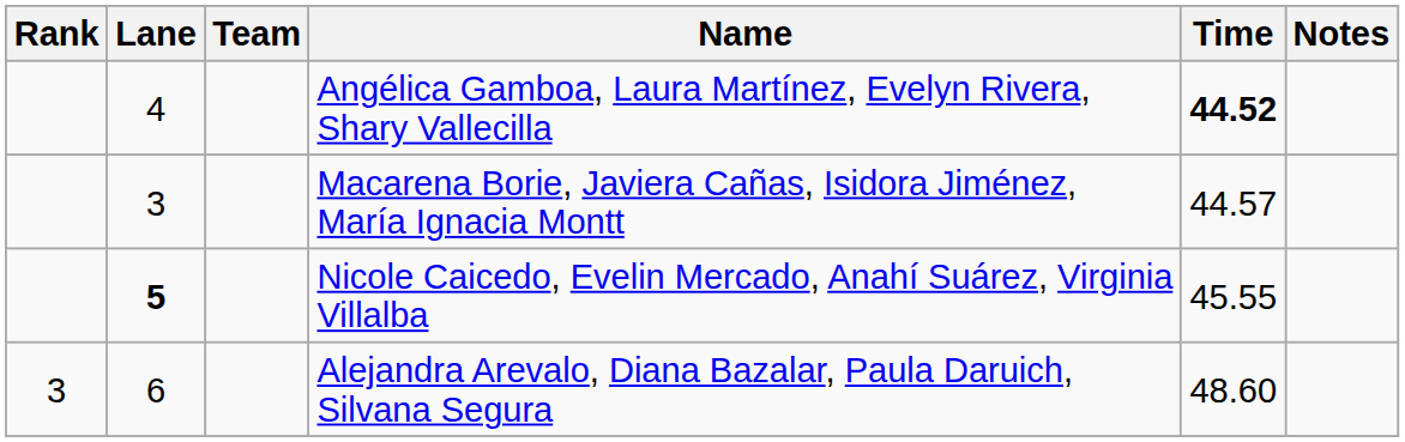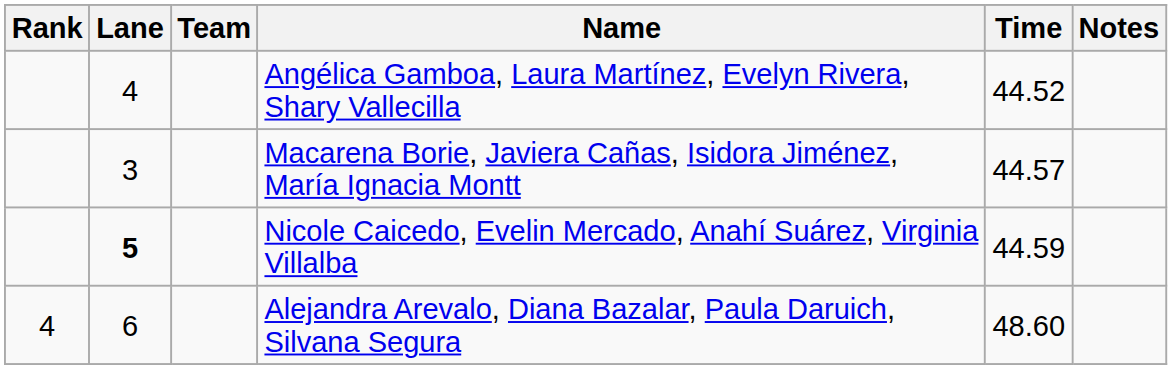row 2 | Time: bold -> normal
row 4 | Time: 45.55 -> 44.59
row 5 | Rank: 3 -> 4
